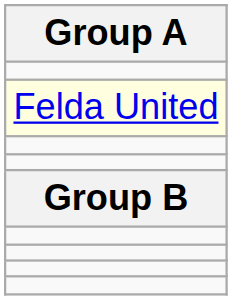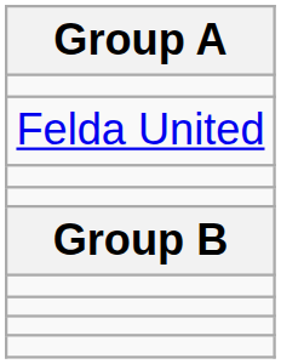row 3 | column 1: lightyellow background -> no background
